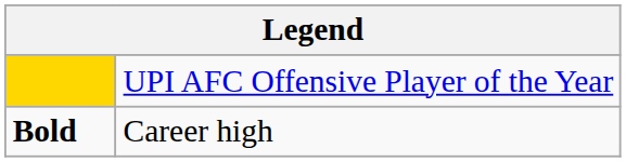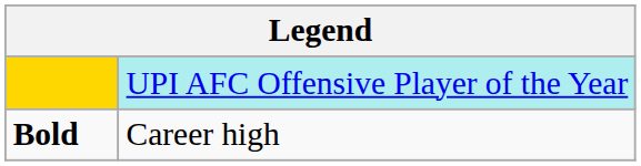row 2 | column 2: no background -> paleturquoise background
